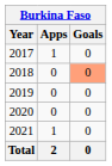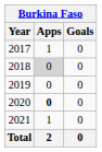2018 | Apps: no background -> lightgrey background
2018 | Goals: lightsalmon background -> no background
2020 | Apps: normal -> bold
